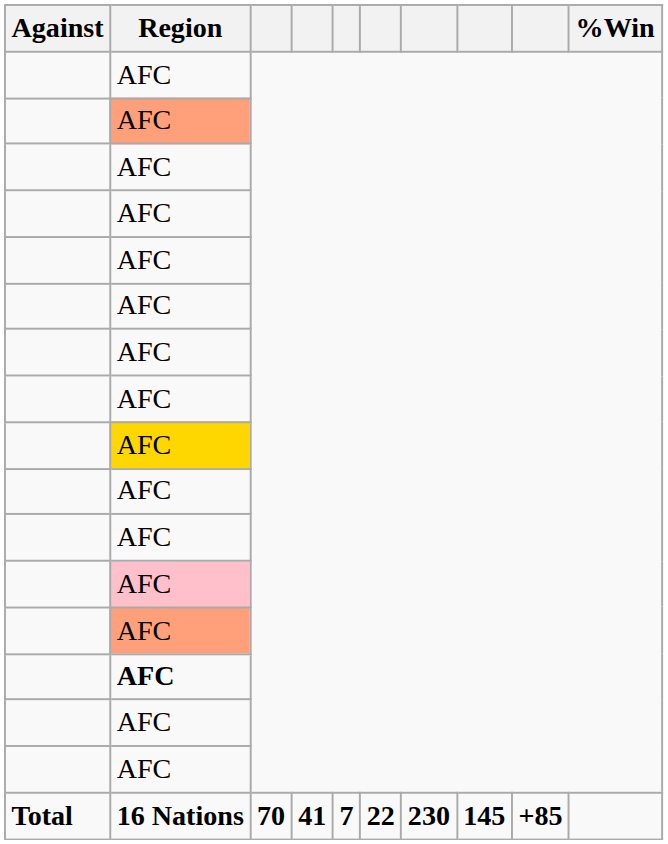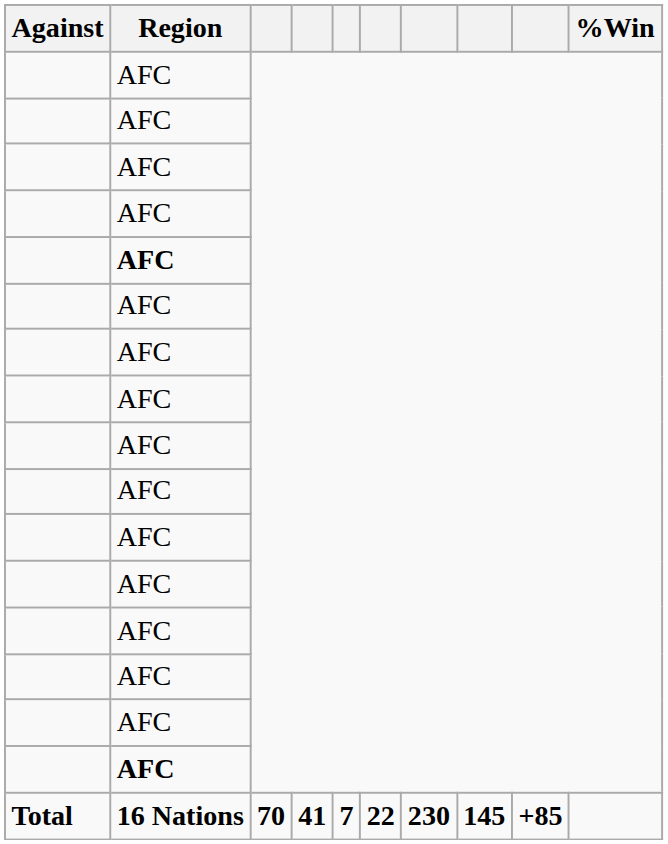row 3 | Region: lightsalmon background -> no background
row 6 | Region: normal -> bold
row 10 | Region: gold background -> no background
row 13 | Region: pink background -> no background
row 14 | Region: lightsalmon background -> no background
row 15 | Region: bold -> normal
row 17 | Region: normal -> bold
